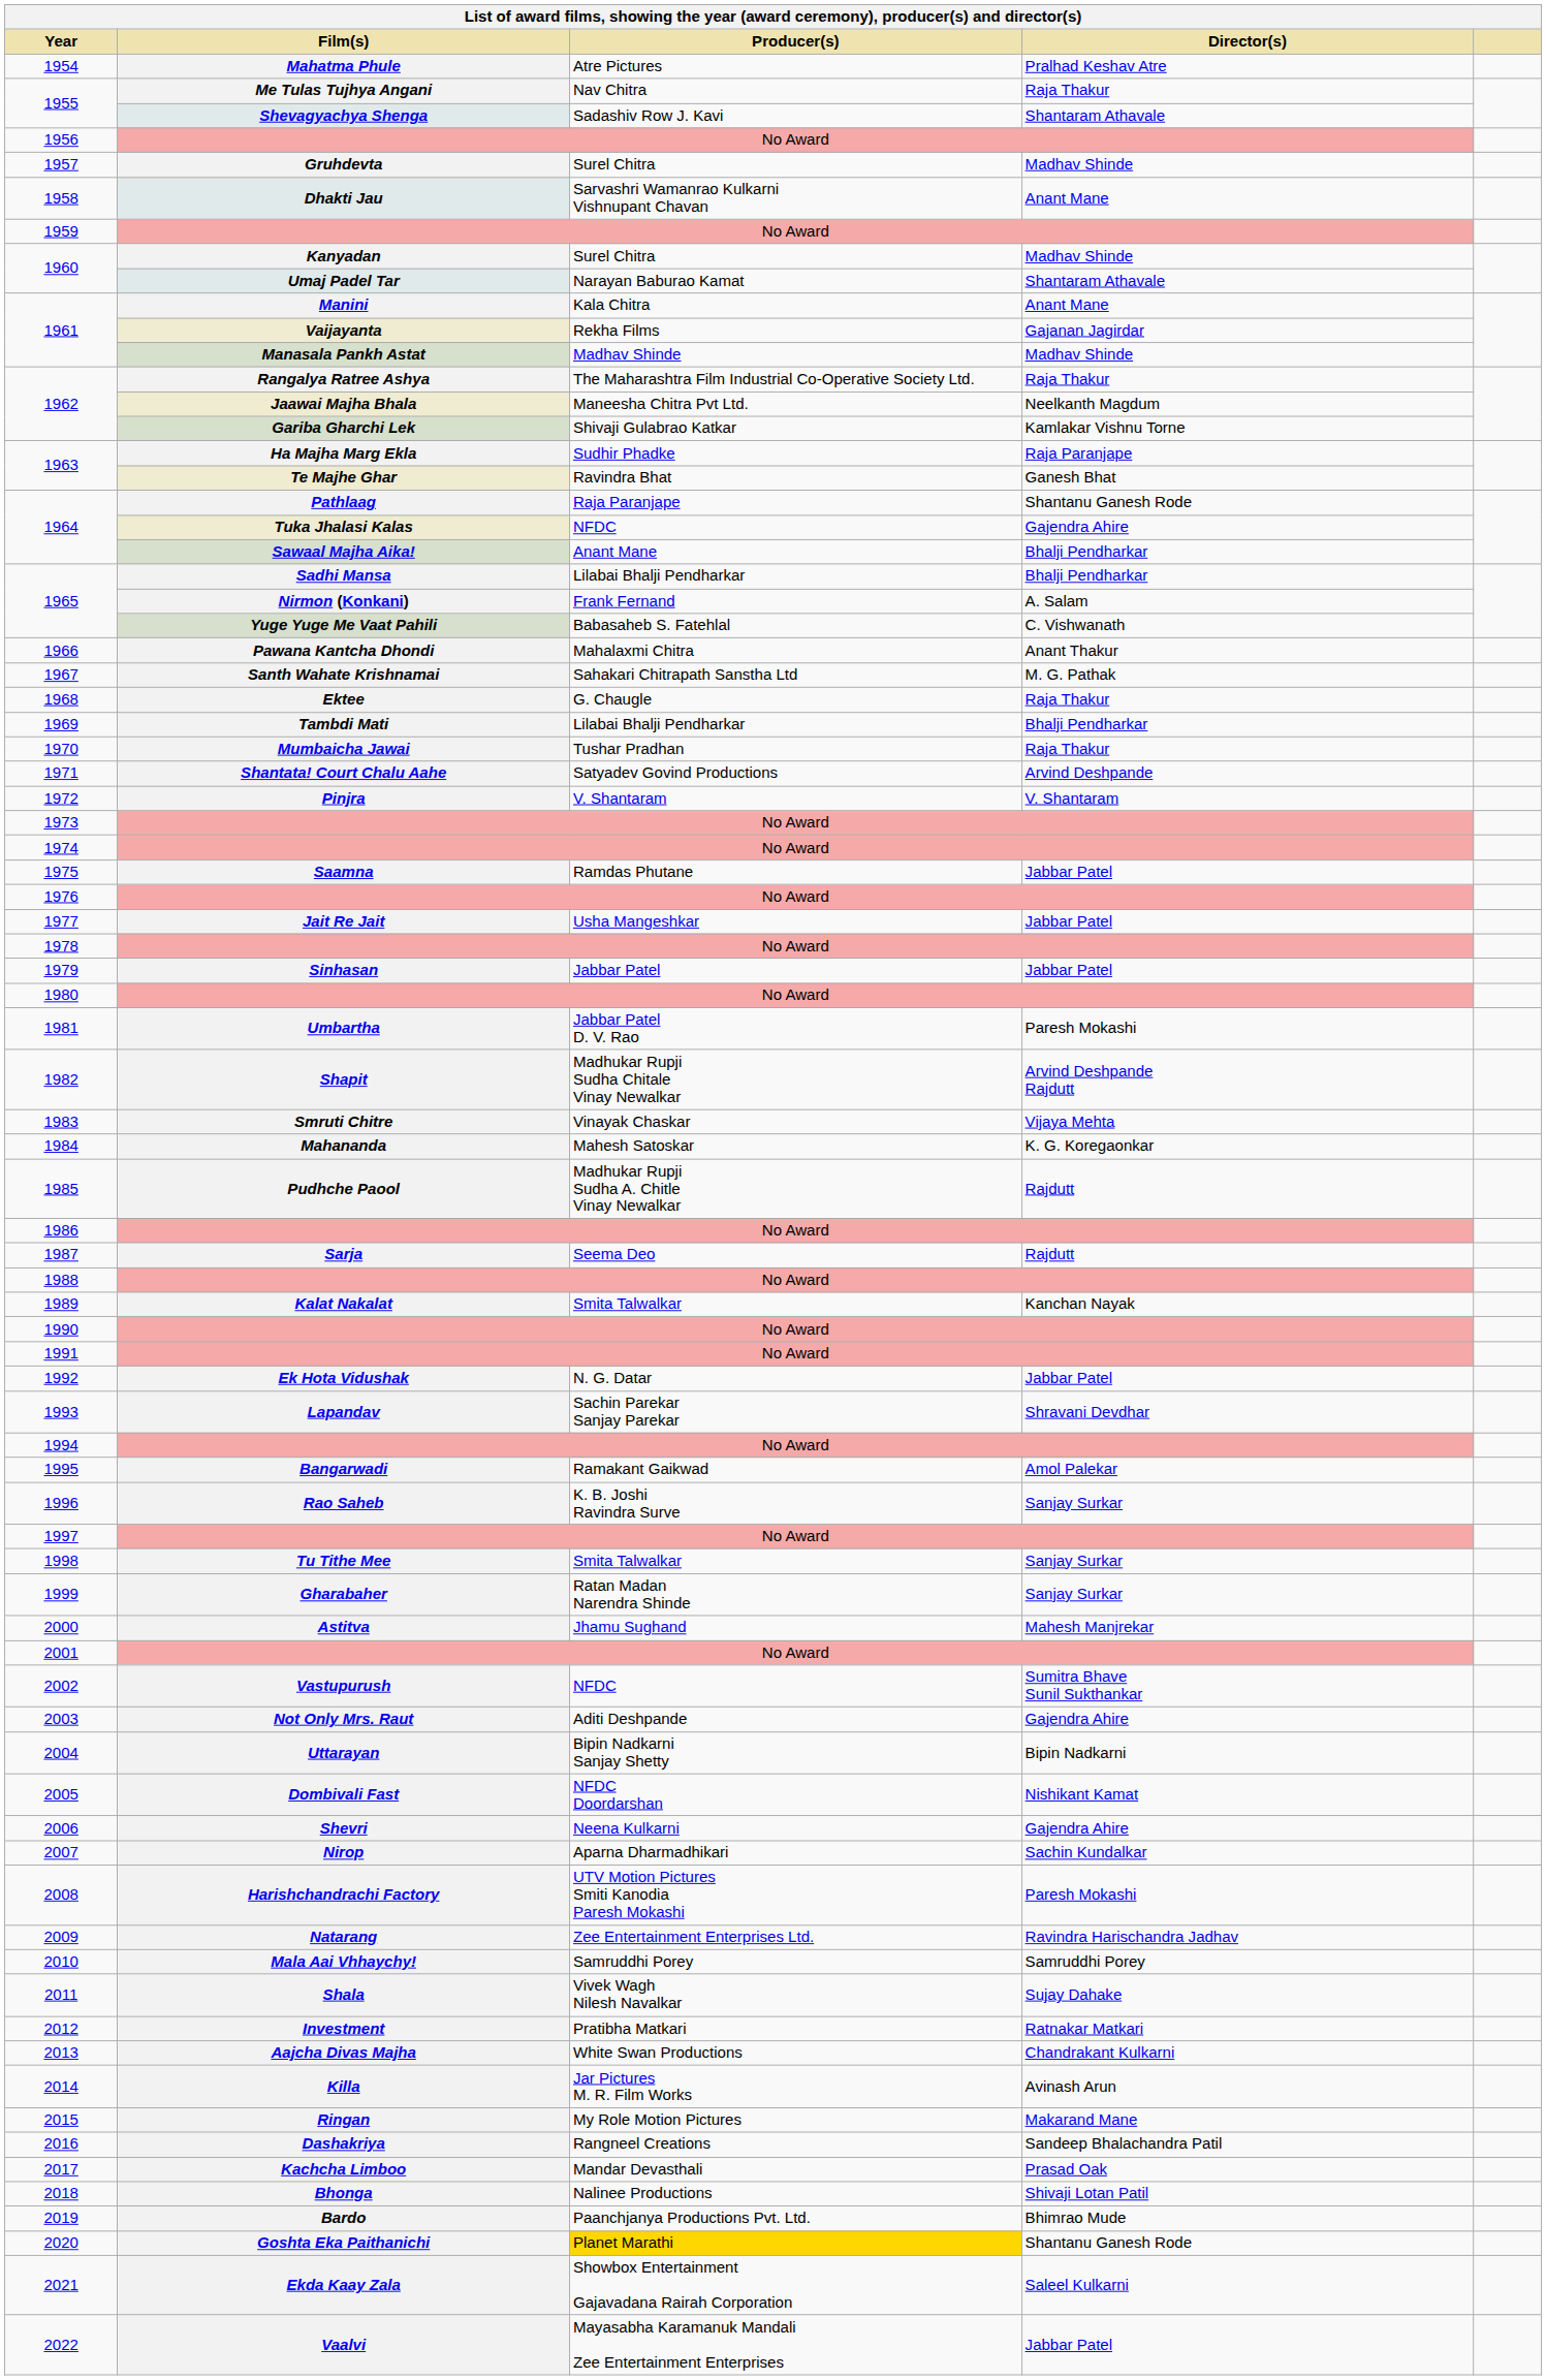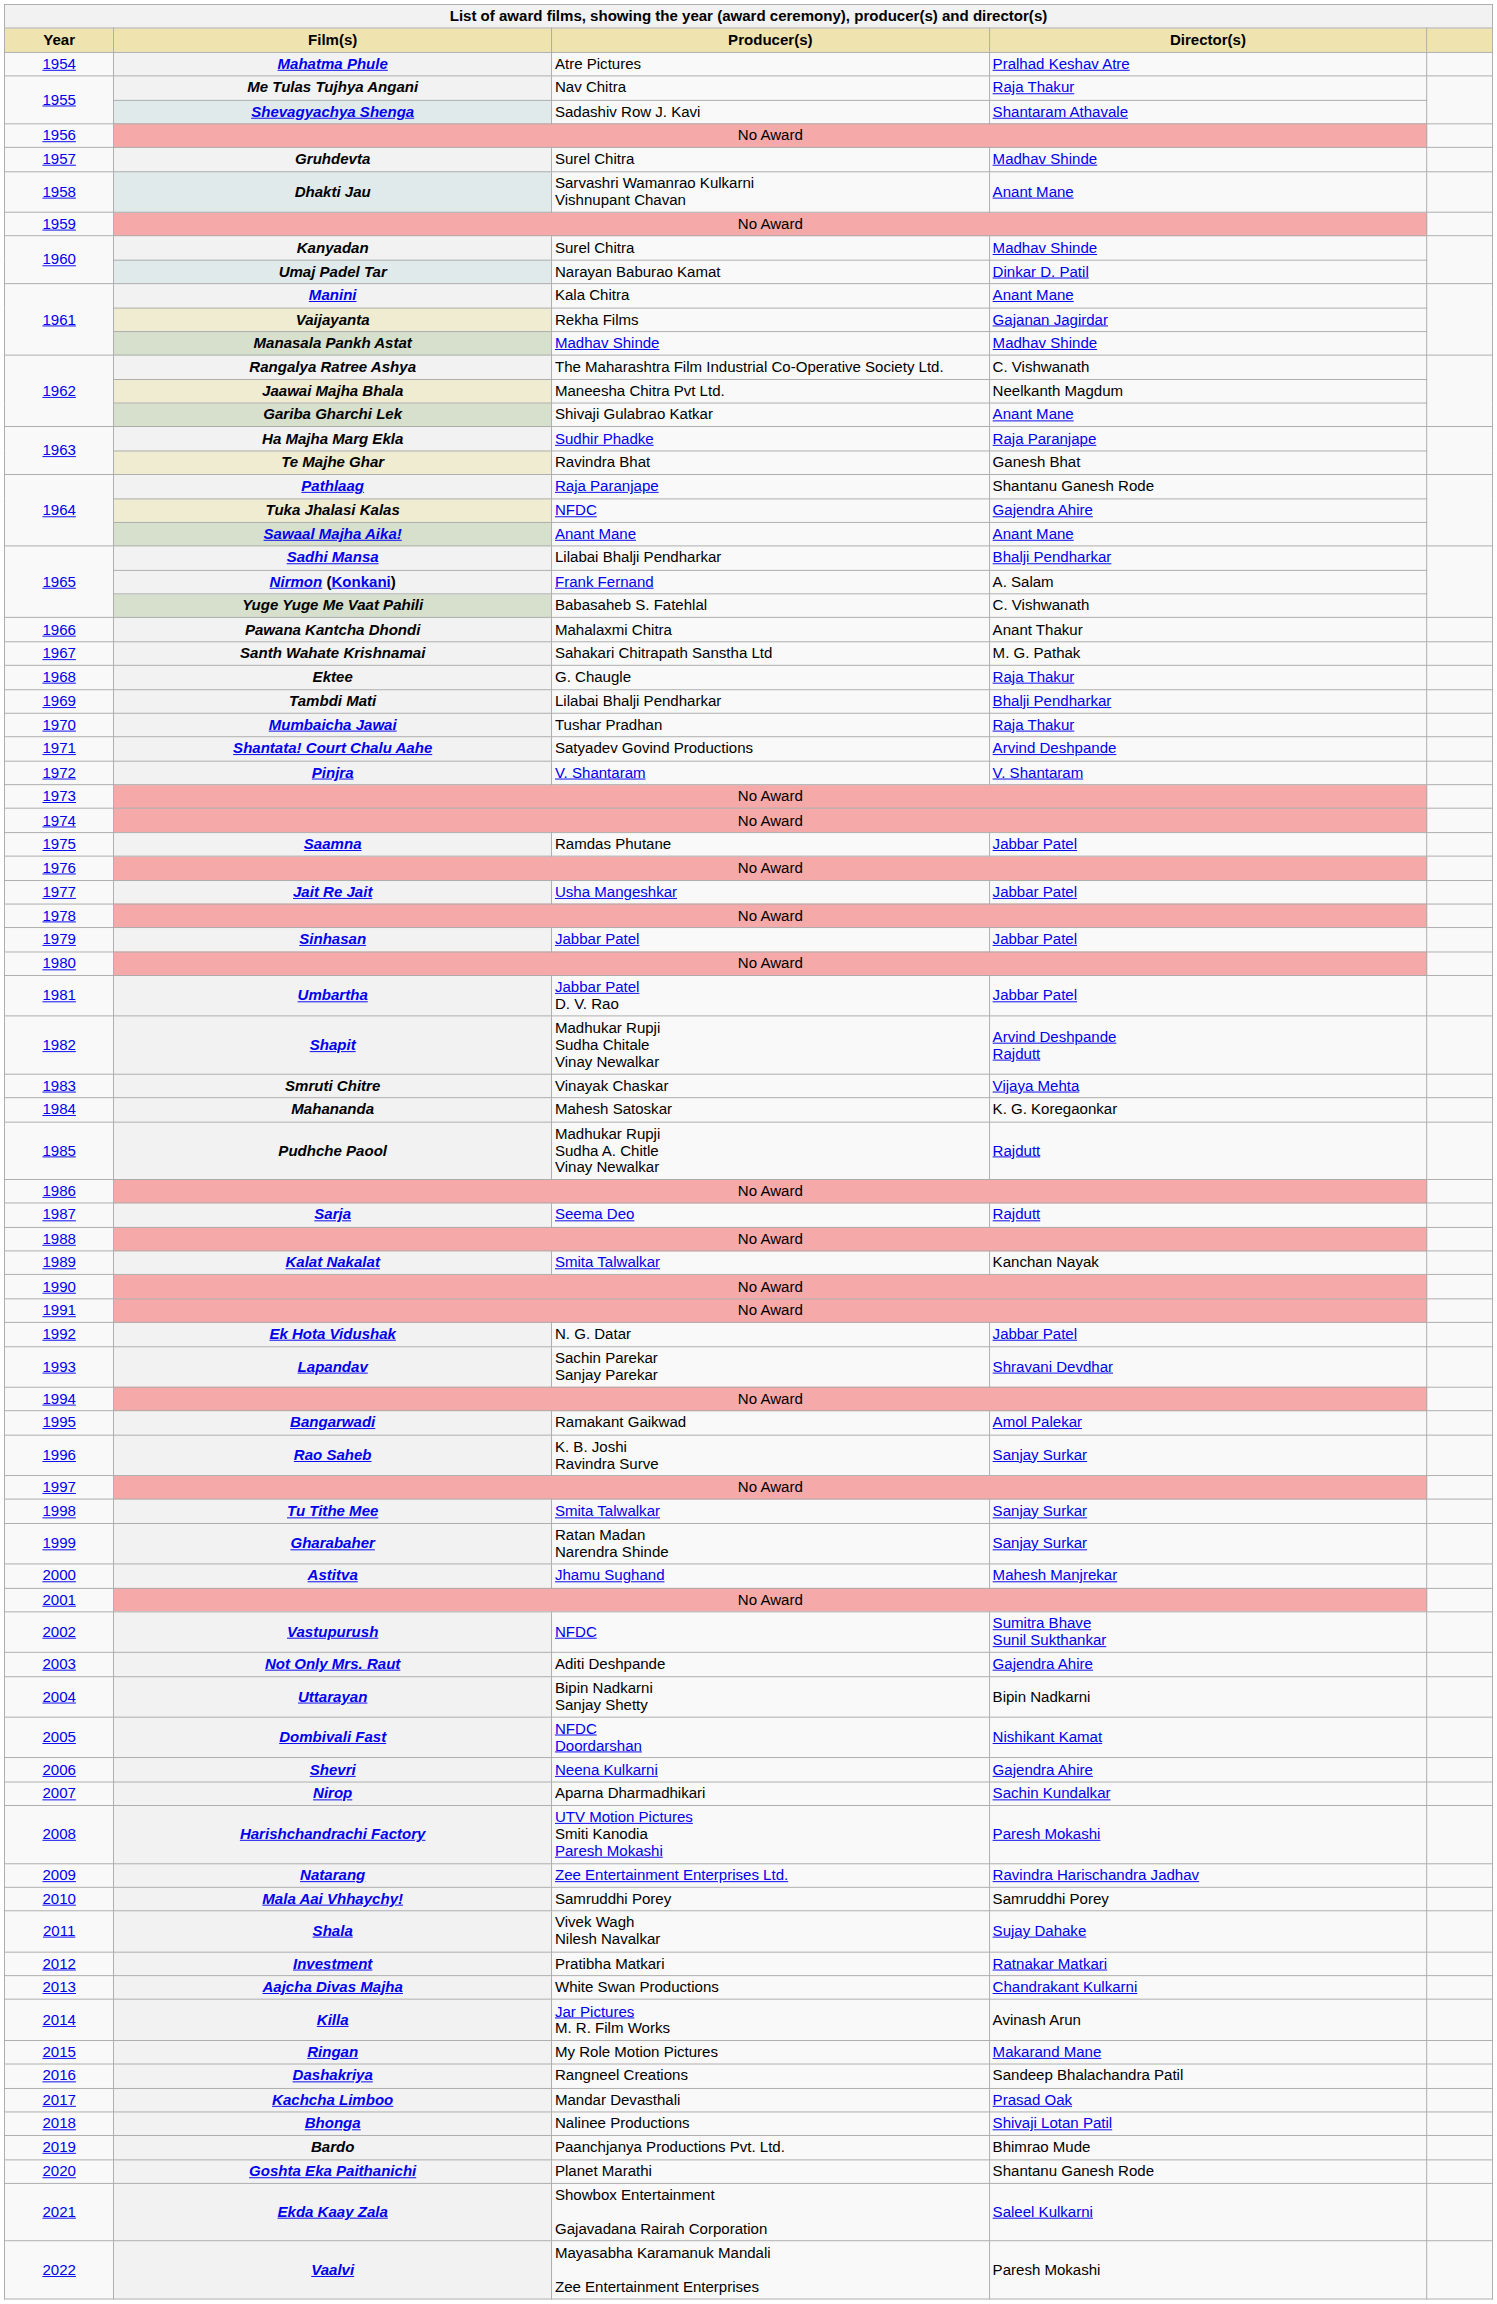1960 / Umaj Padel Tar | Director(s): Shantaram Athavale -> Dinkar D. Patil
1962 / Rangalya Ratree Ashya | Director(s): Raja Thakur -> C. Vishwanath
1962 / Gariba Gharchi Lek | Director(s): Kamlakar Vishnu Torne -> Anant Mane
1964 / Sawaal Majha Aika! | Director(s): Bhalji Pendharkar -> Anant Mane
1981 | Director(s): Paresh Mokashi -> Jabbar Patel
2020 | Producer(s): gold background -> no background
2022 | Director(s): Jabbar Patel -> Paresh Mokashi
